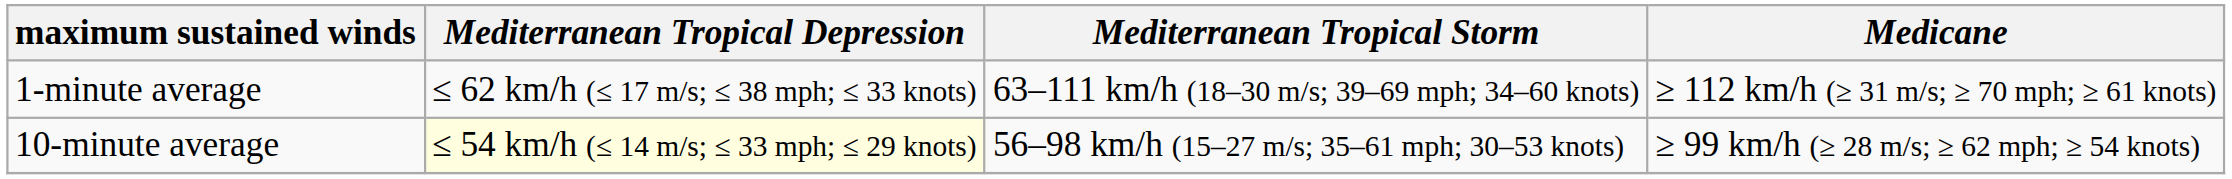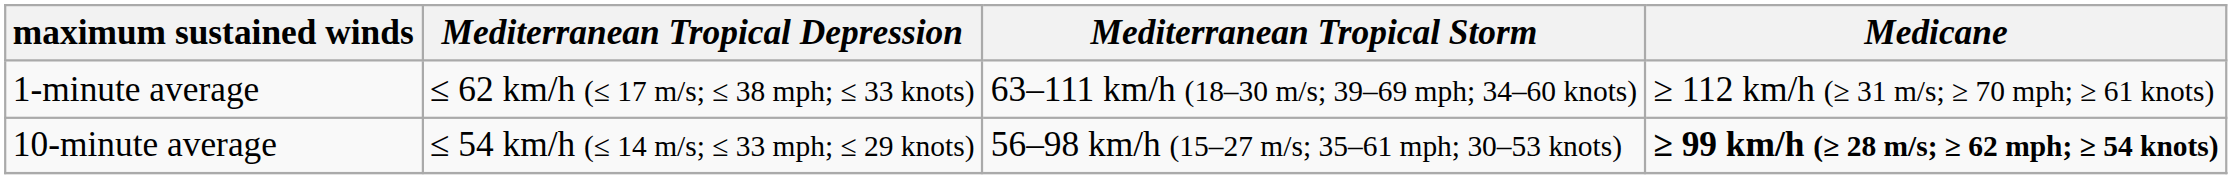row 3 | Mediterranean Tropical Depression: lightyellow background -> no background
row 3 | Medicane: normal -> bold
